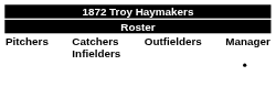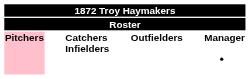Pitchers | column 1: no background -> pink background
